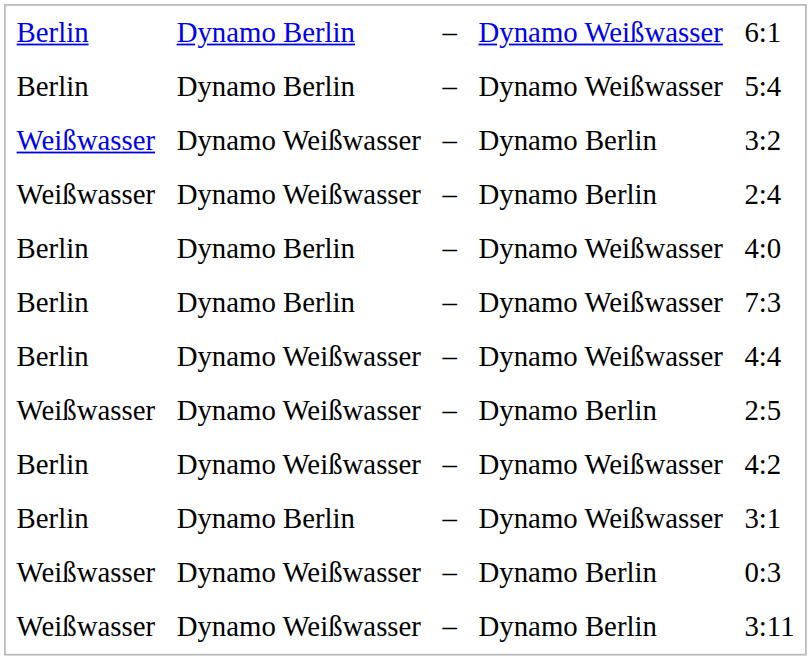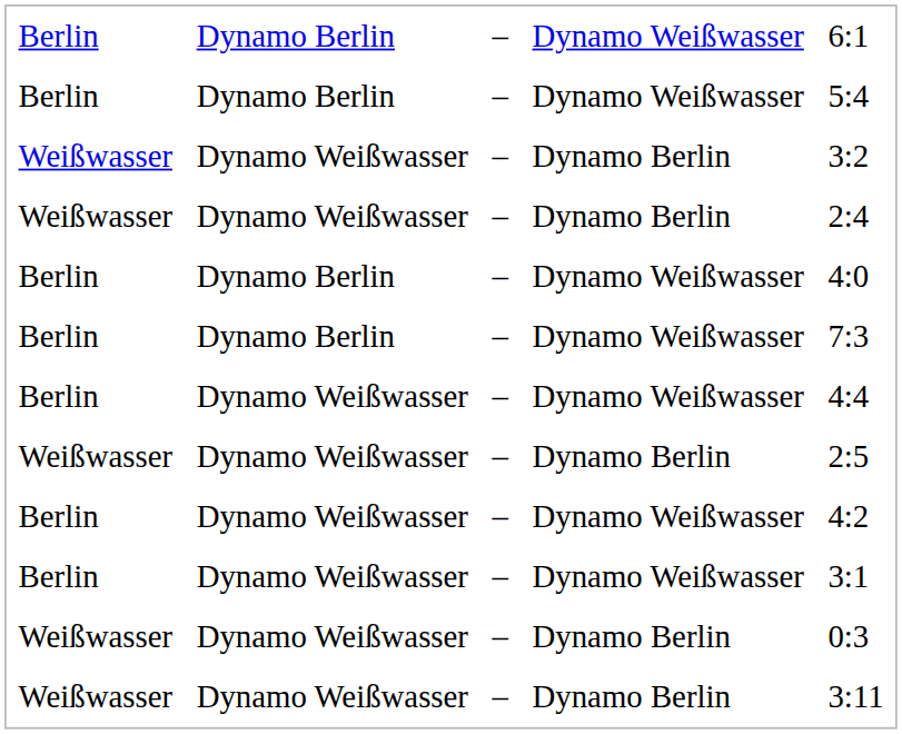row 10 | column 2: Dynamo Berlin -> Dynamo Weißwasser
